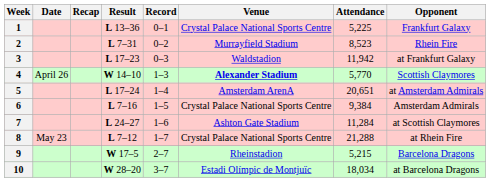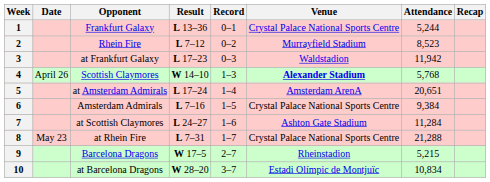columns swapped: Opponent <-> Recap
1 | Attendance: 5,225 -> 5,244
2 | Result: L 7–31 -> L 7–12
4 | Attendance: 5,770 -> 5,768
8 | Result: L 7–12 -> L 7–31
10 | Attendance: 18,034 -> 10,834
